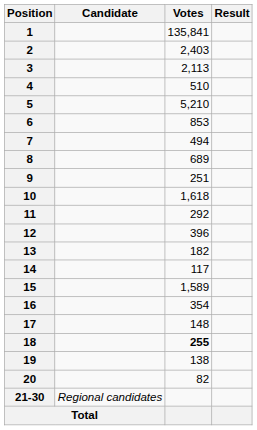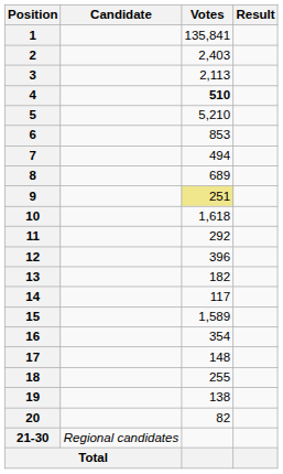4 | Votes: normal -> bold
9 | Votes: no background -> khaki background
18 | Votes: bold -> normal
